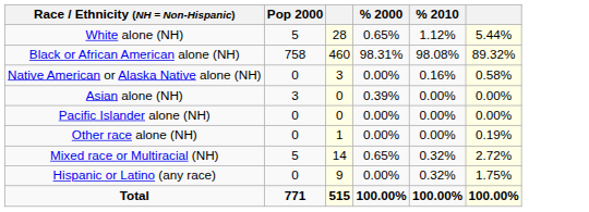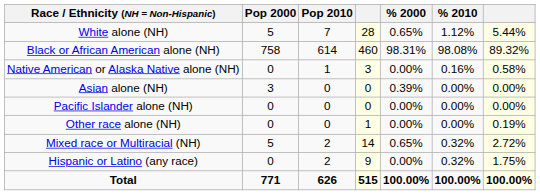+ column: Pop 2010 | 7 | 614 | 1 | 0 | 0 | 0 | 2 | 2 | 626
